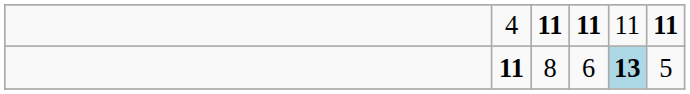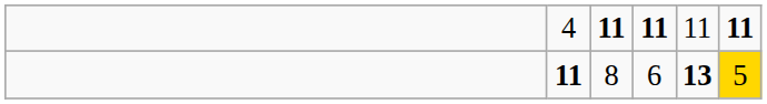row 2 | column 5: lightblue background -> no background
row 2 | column 6: no background -> gold background
